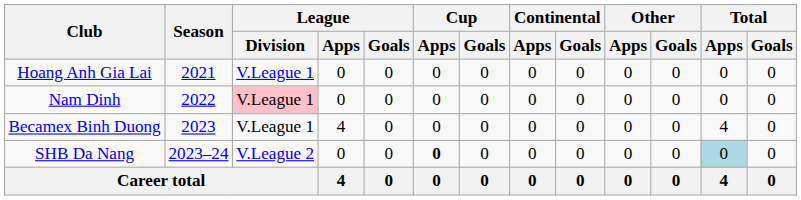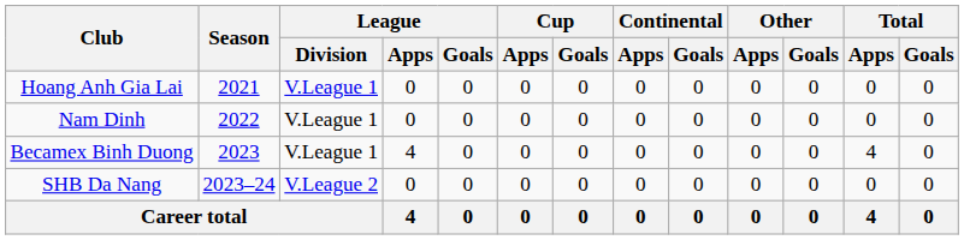Nam Dinh | League / Division: pink background -> no background
SHB Da Nang | Cup / Apps: bold -> normal
SHB Da Nang | Total / Apps: lightblue background -> no background
